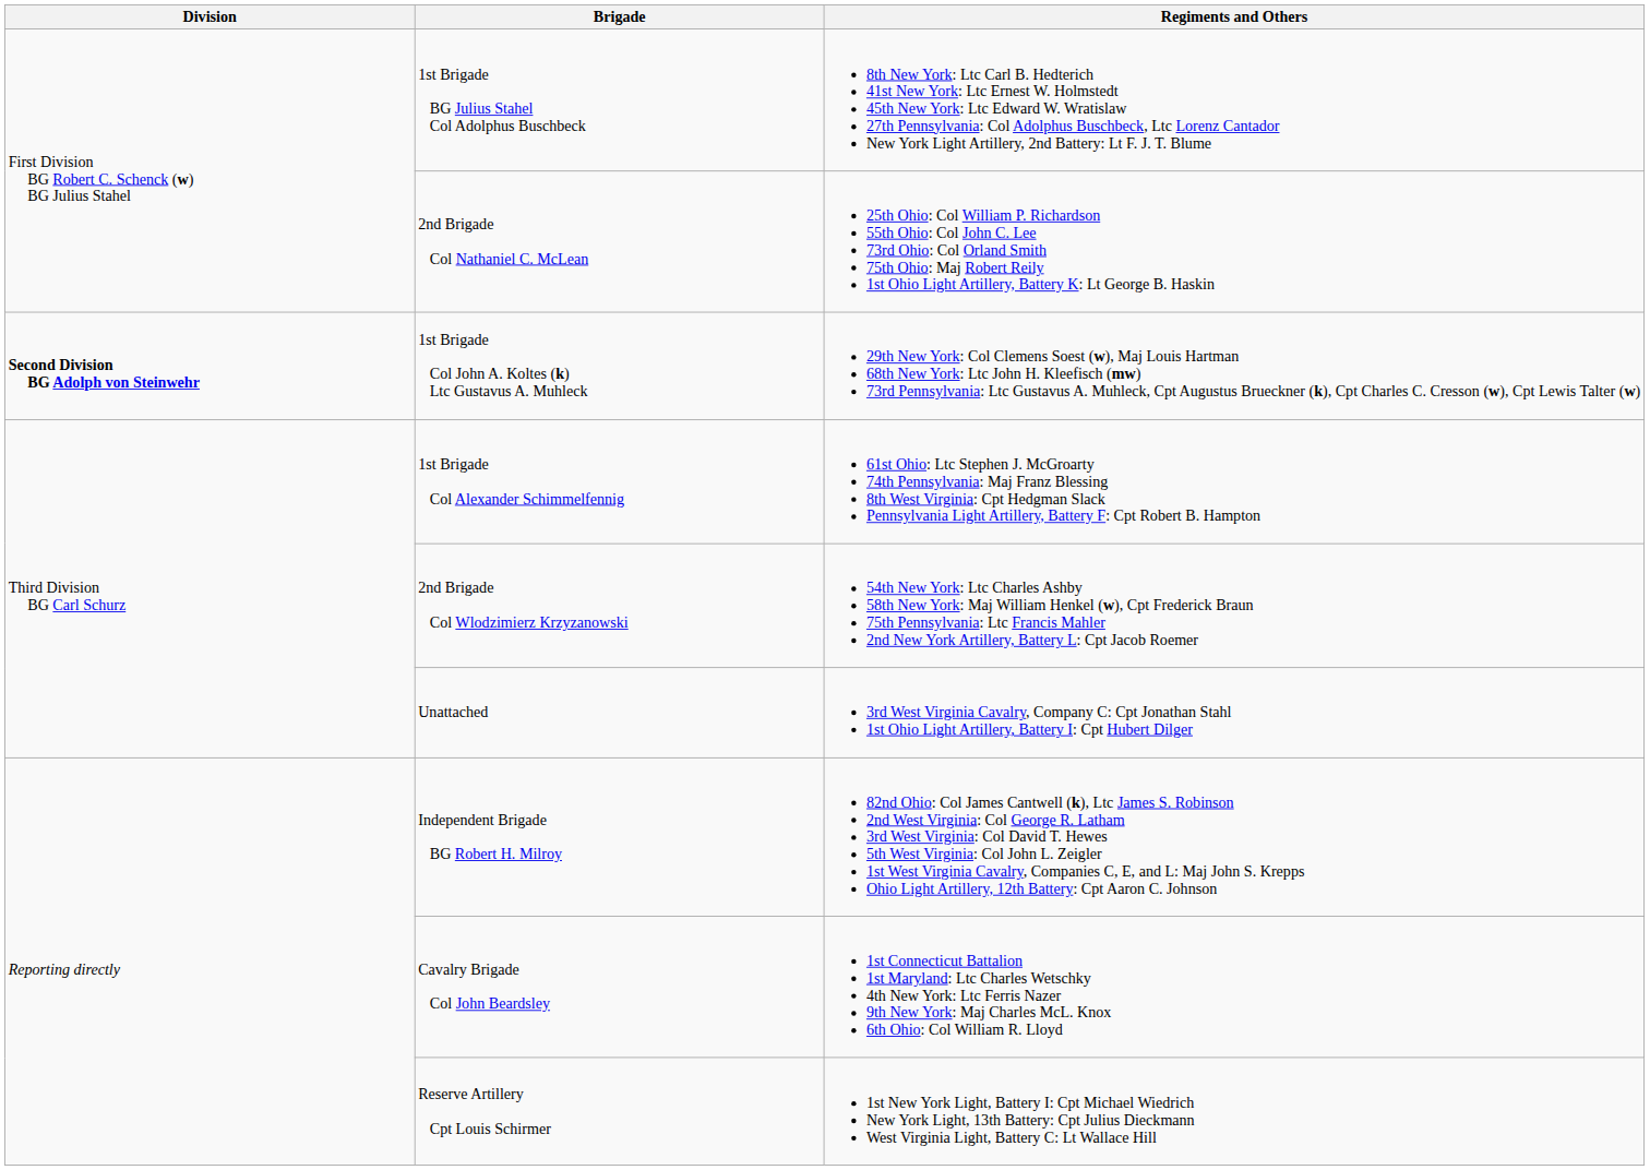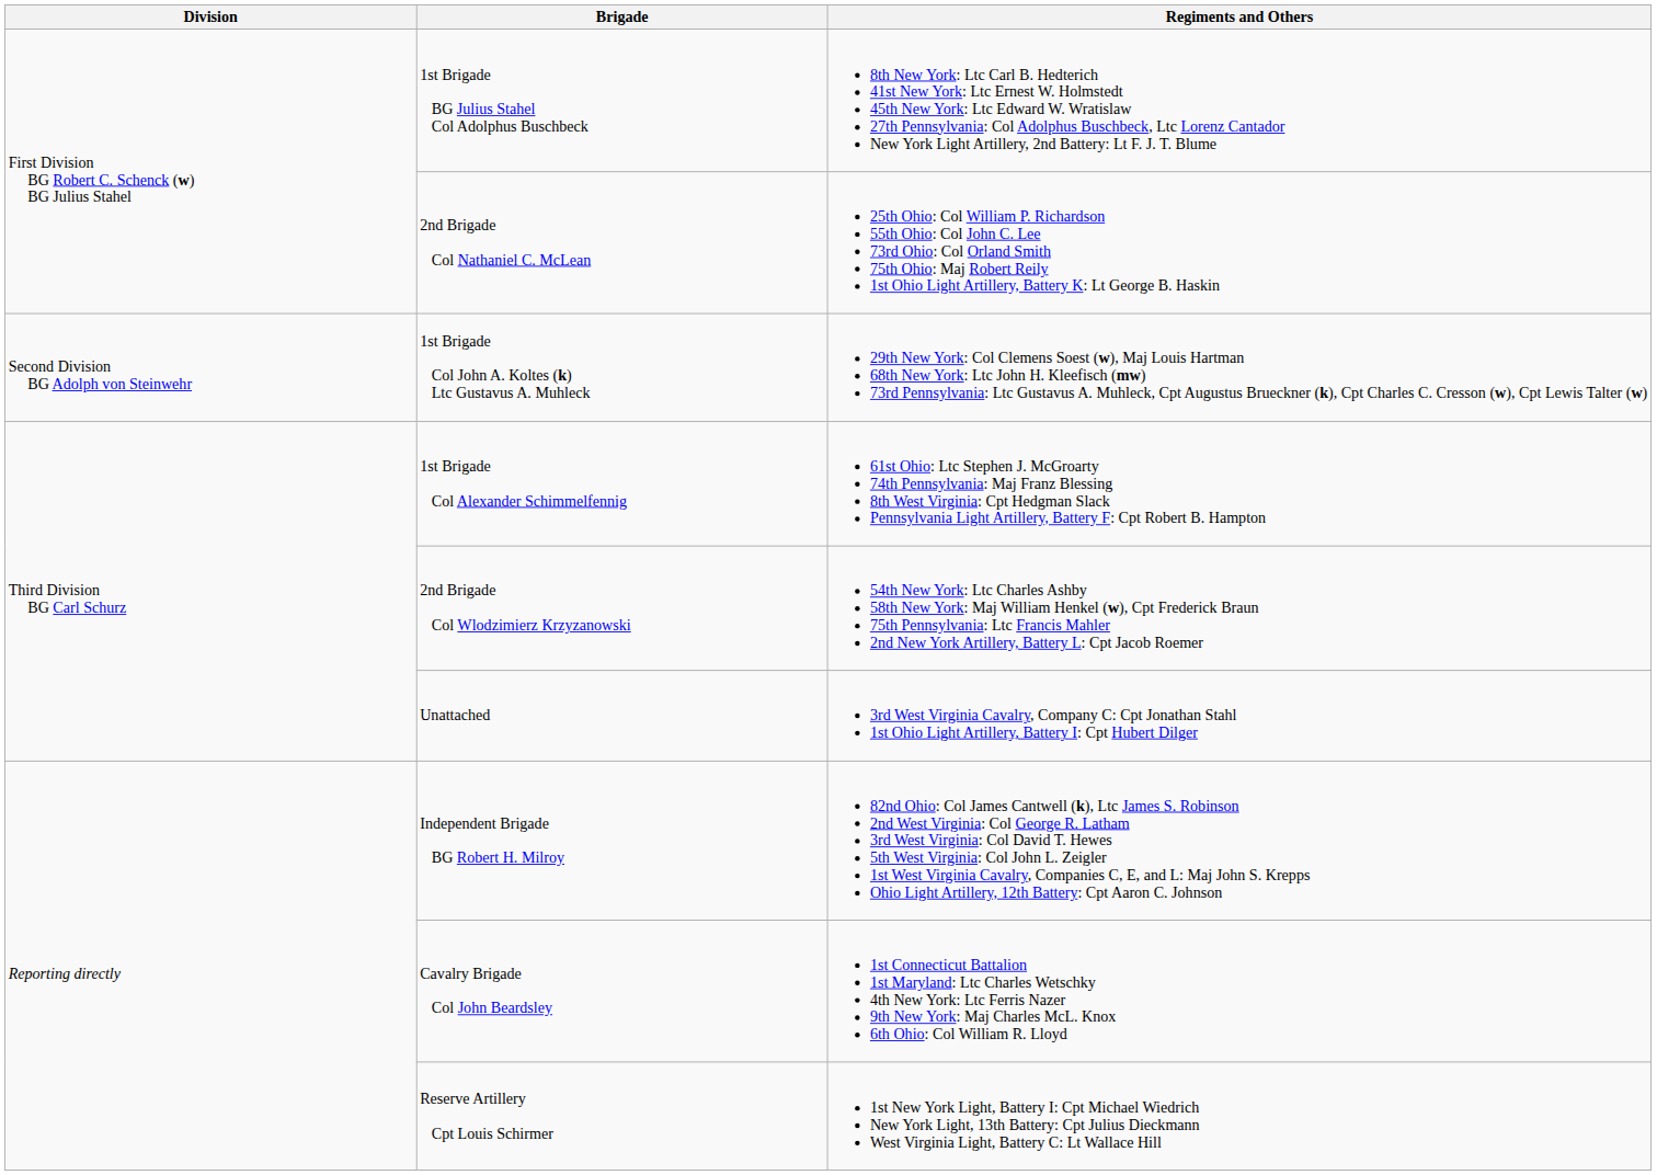1st Brigade Col John A. Koltes (k) Ltc Gustavus A. Muhleck | Division: bold -> normal
